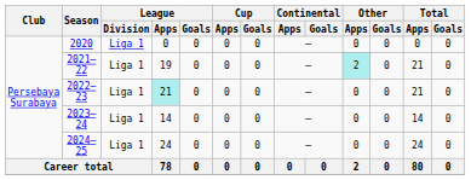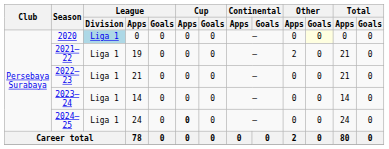2020 | League / Division: no background -> lightblue background
2020 | Other / Goals: no background -> lightyellow background
2021–22 | Other / Apps: paleturquoise background -> no background
2022–23 | League / Apps: paleturquoise background -> no background
2024–25 | Cup / Apps: normal -> bold
